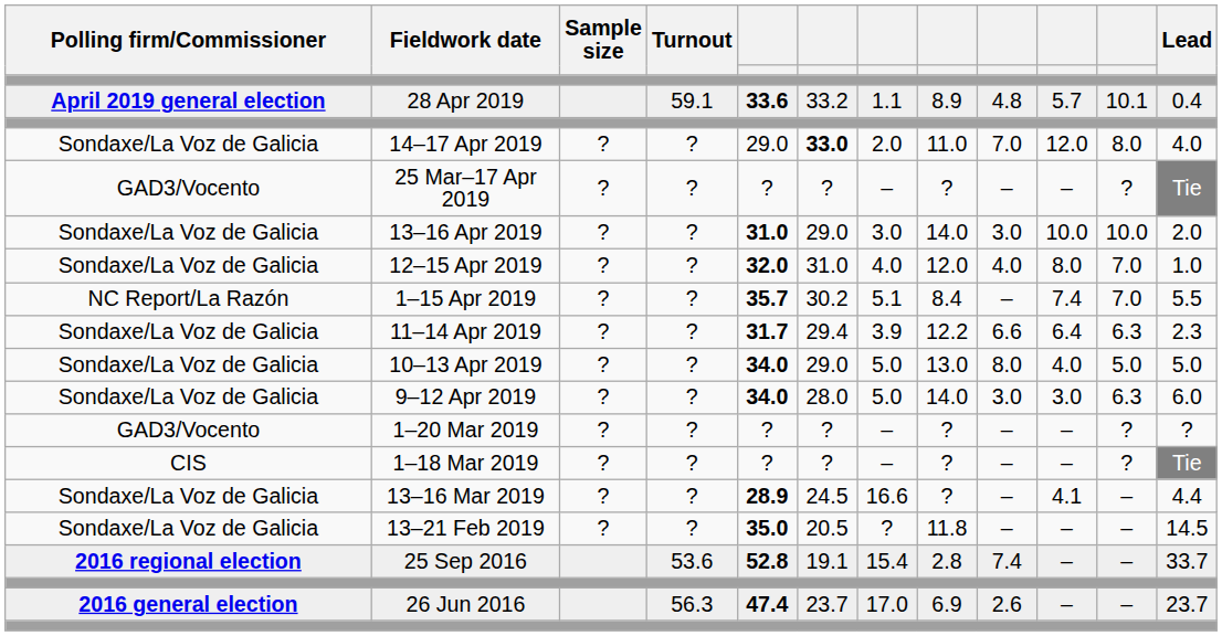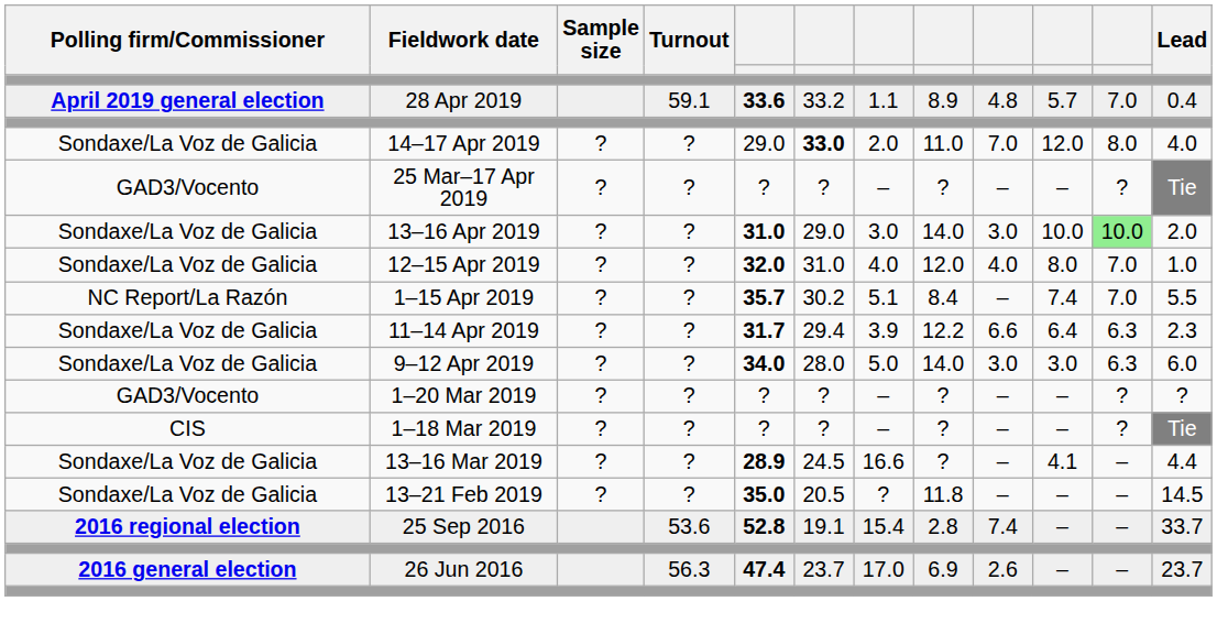28 Apr 2019 | column 11: 10.1 -> 7.0
13–16 Apr 2019 | column 11: no background -> lightgreen background
- row: Sondaxe/La Voz de Galicia | 10–13 Apr 2019 | ? | ? | 34.0 | 29.0 | 5.0 | 13.0 | 8.0 | 4.0 | 5.0 | 5.0
